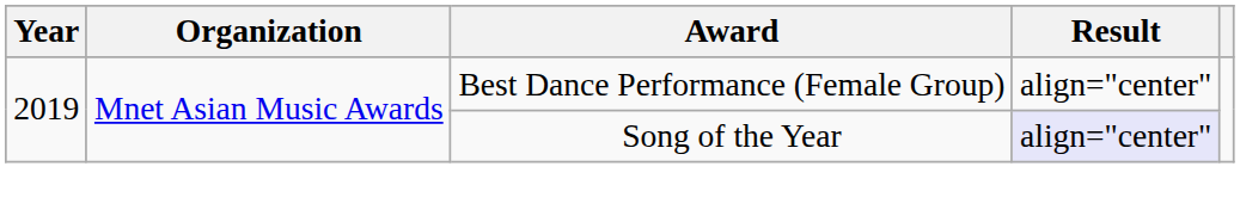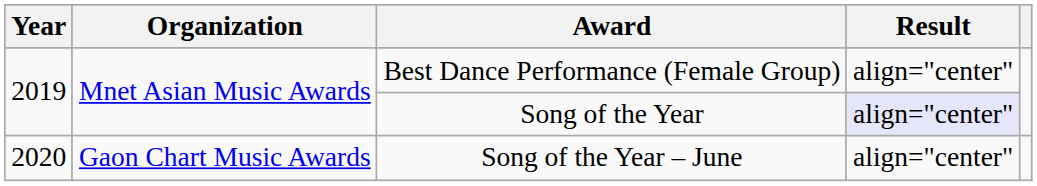+ row: 2020 | Gaon Chart Music Awards | Song of the Year – June | align="center"
